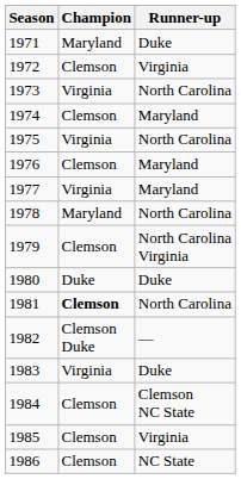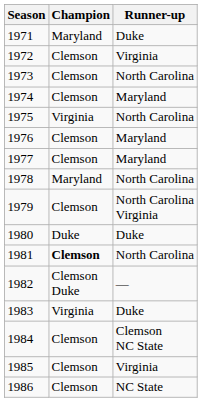1973 | Champion: Virginia -> Clemson
1977 | Champion: Virginia -> Clemson
